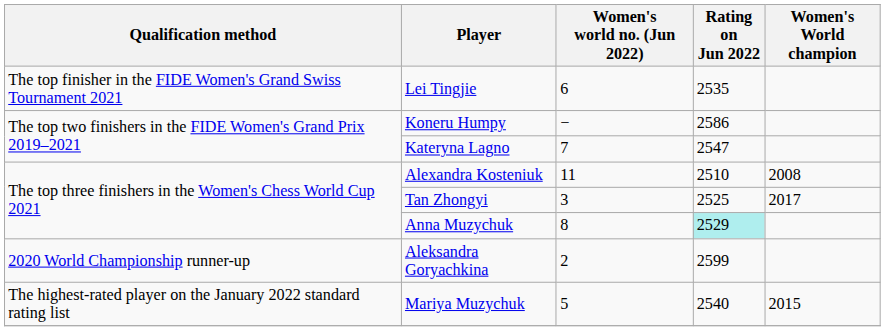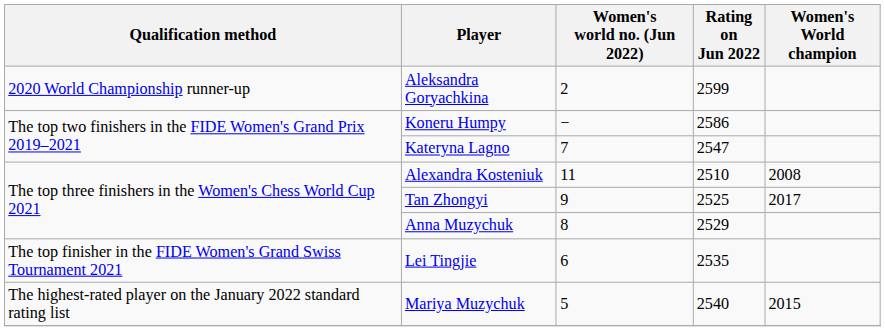rows swapped: Aleksandra Goryachkina <-> Lei Tingjie
Tan Zhongyi | Women's world no. (Jun 2022): 3 -> 9
Anna Muzychuk | Rating on Jun 2022: paleturquoise background -> no background
